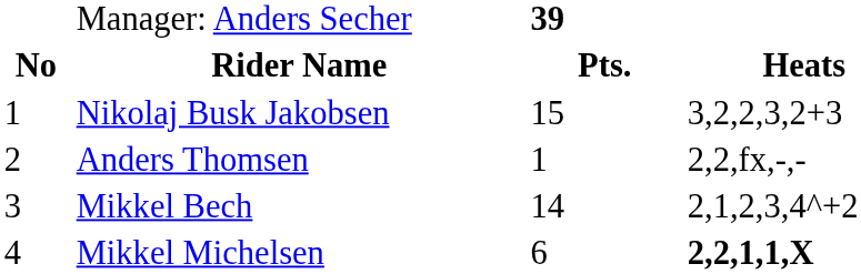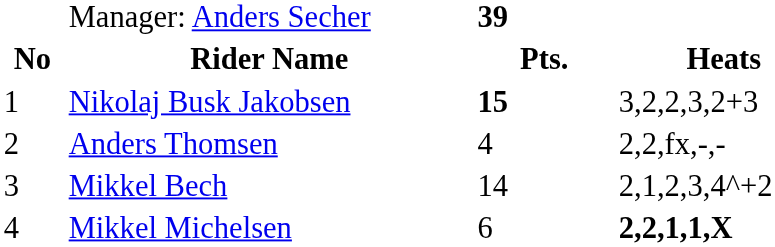Nikolaj Busk Jakobsen | column 3: normal -> bold
Anders Thomsen | column 3: 1 -> 4
